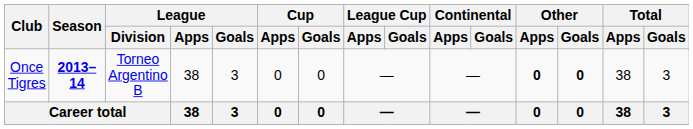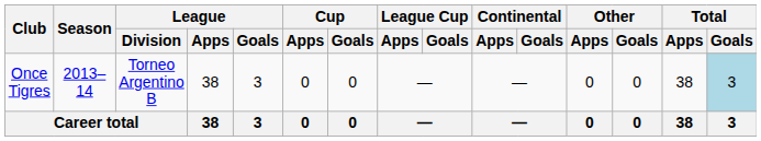Once Tigres | Season: bold -> normal
Once Tigres | Other / Apps: bold -> normal
Once Tigres | Other / Goals: bold -> normal
Once Tigres | Total / Goals: no background -> lightblue background
